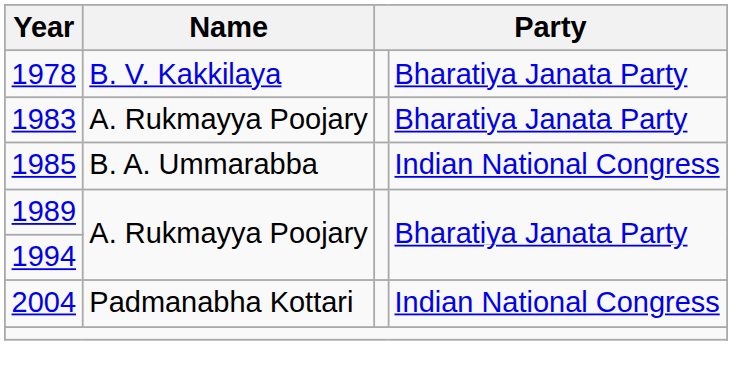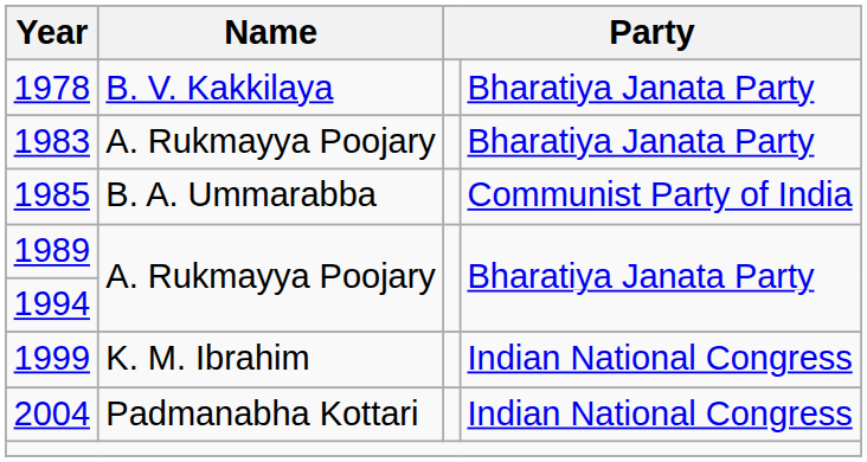1985 | column 4: Indian National Congress -> Communist Party of India
+ row: 1999 | K. M. Ibrahim | Indian National Congress
